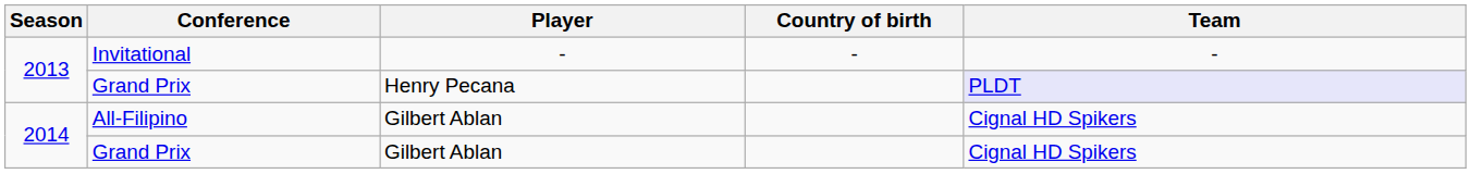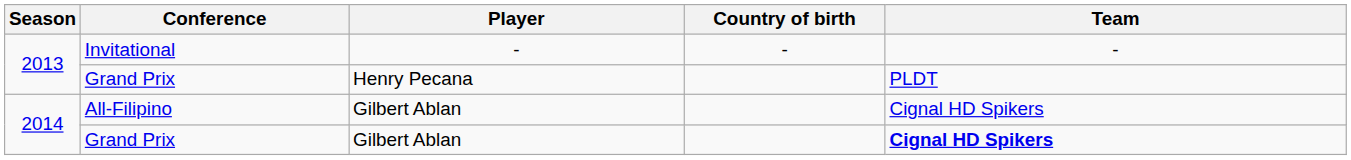Grand Prix / Henry Pecana | Team: lavender background -> no background
Grand Prix / Gilbert Ablan | Team: normal -> bold
